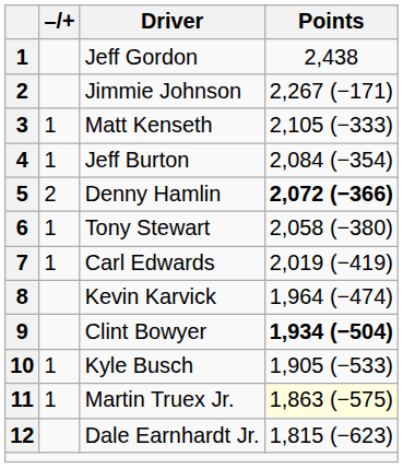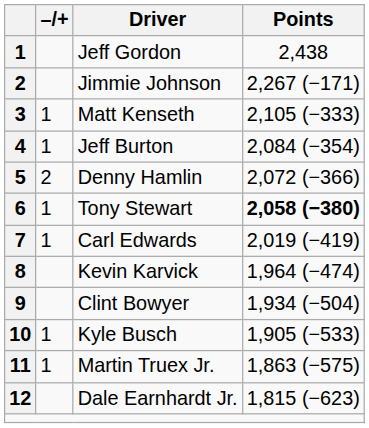Denny Hamlin | Points: bold -> normal
Tony Stewart | Points: normal -> bold
Clint Bowyer | Points: bold -> normal
Martin Truex Jr. | Points: lightyellow background -> no background
